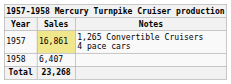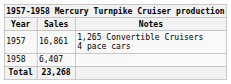1,265 Convertible Cruisers 4 pace cars | Sales: khaki background -> no background
